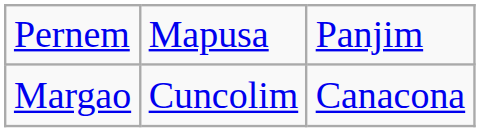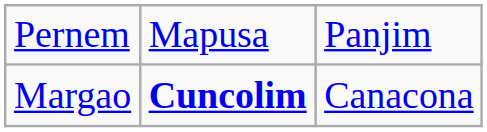Margao | column 2: normal -> bold
